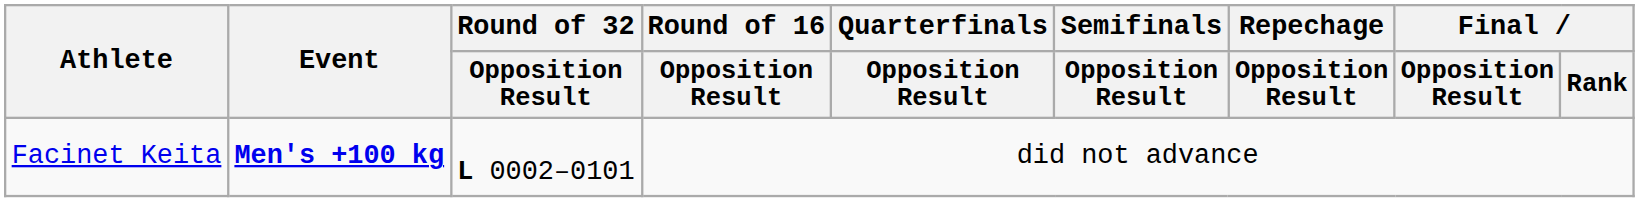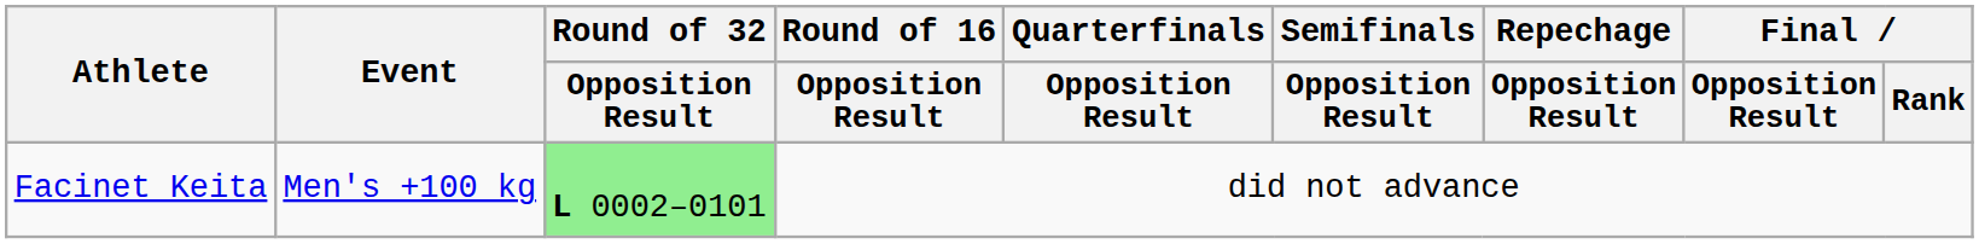Facinet Keita | Event: bold -> normal
Facinet Keita | Round of 32 / Opposition Result: no background -> lightgreen background
